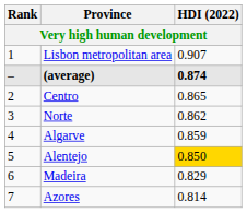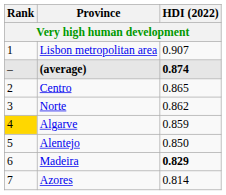Algarve | Rank: no background -> gold background
Alentejo | HDI (2022): gold background -> no background
Madeira | HDI (2022): normal -> bold
